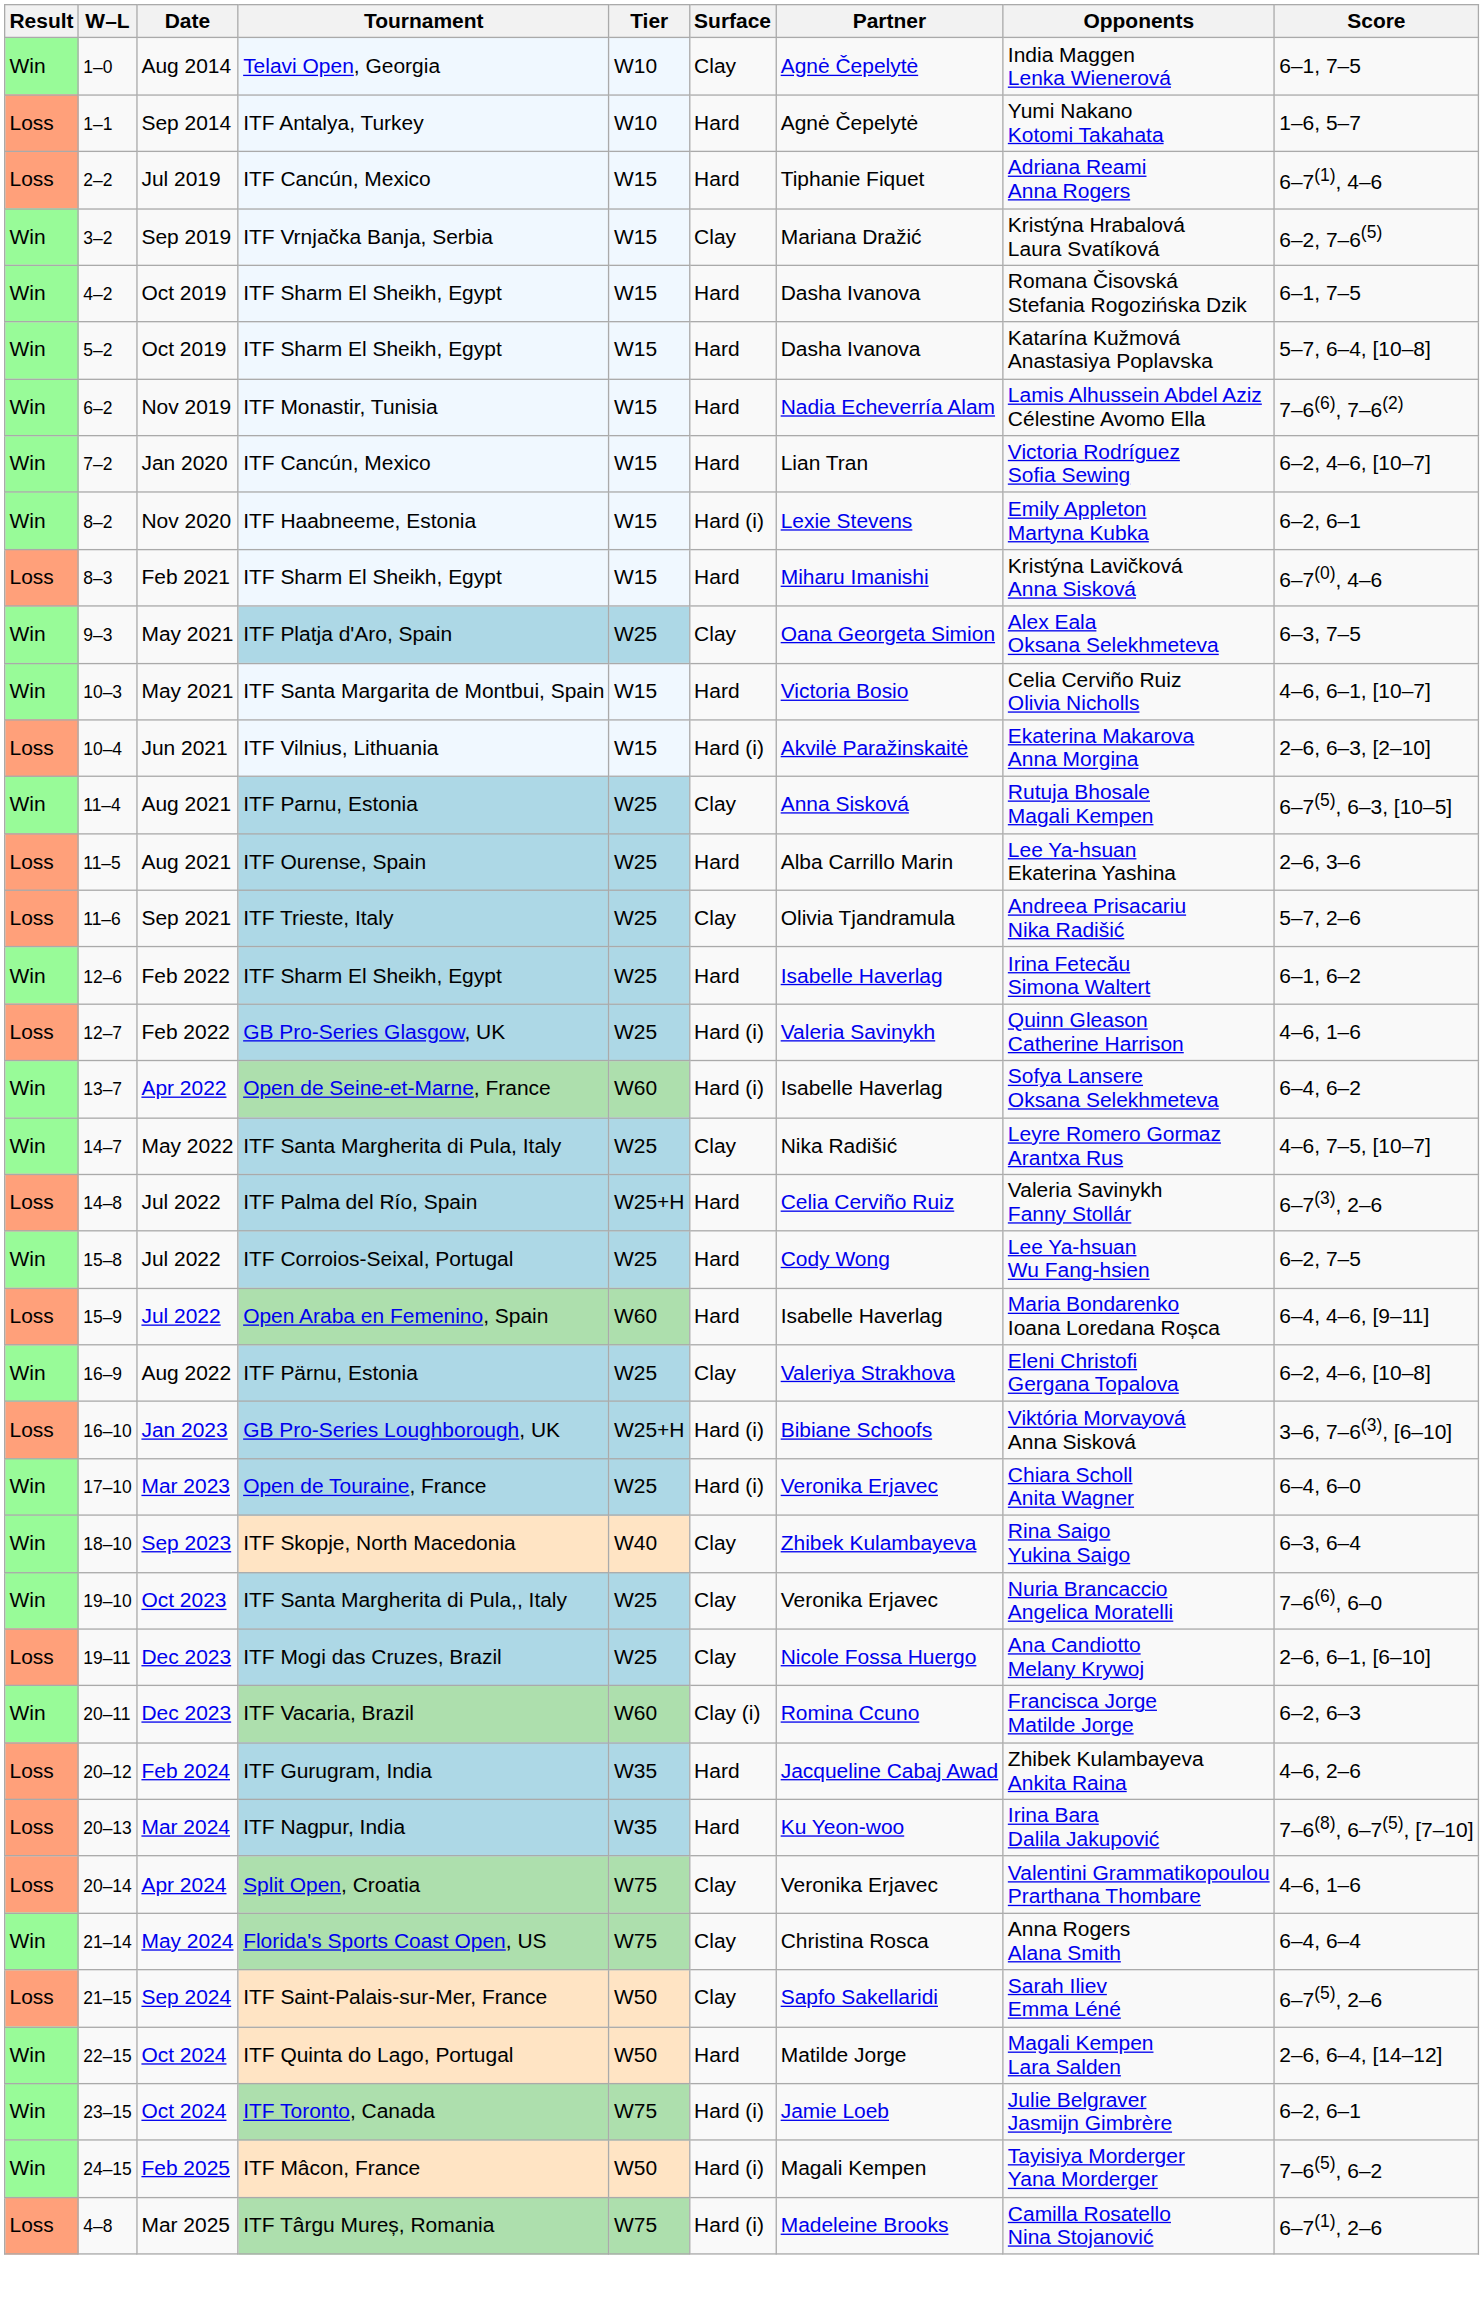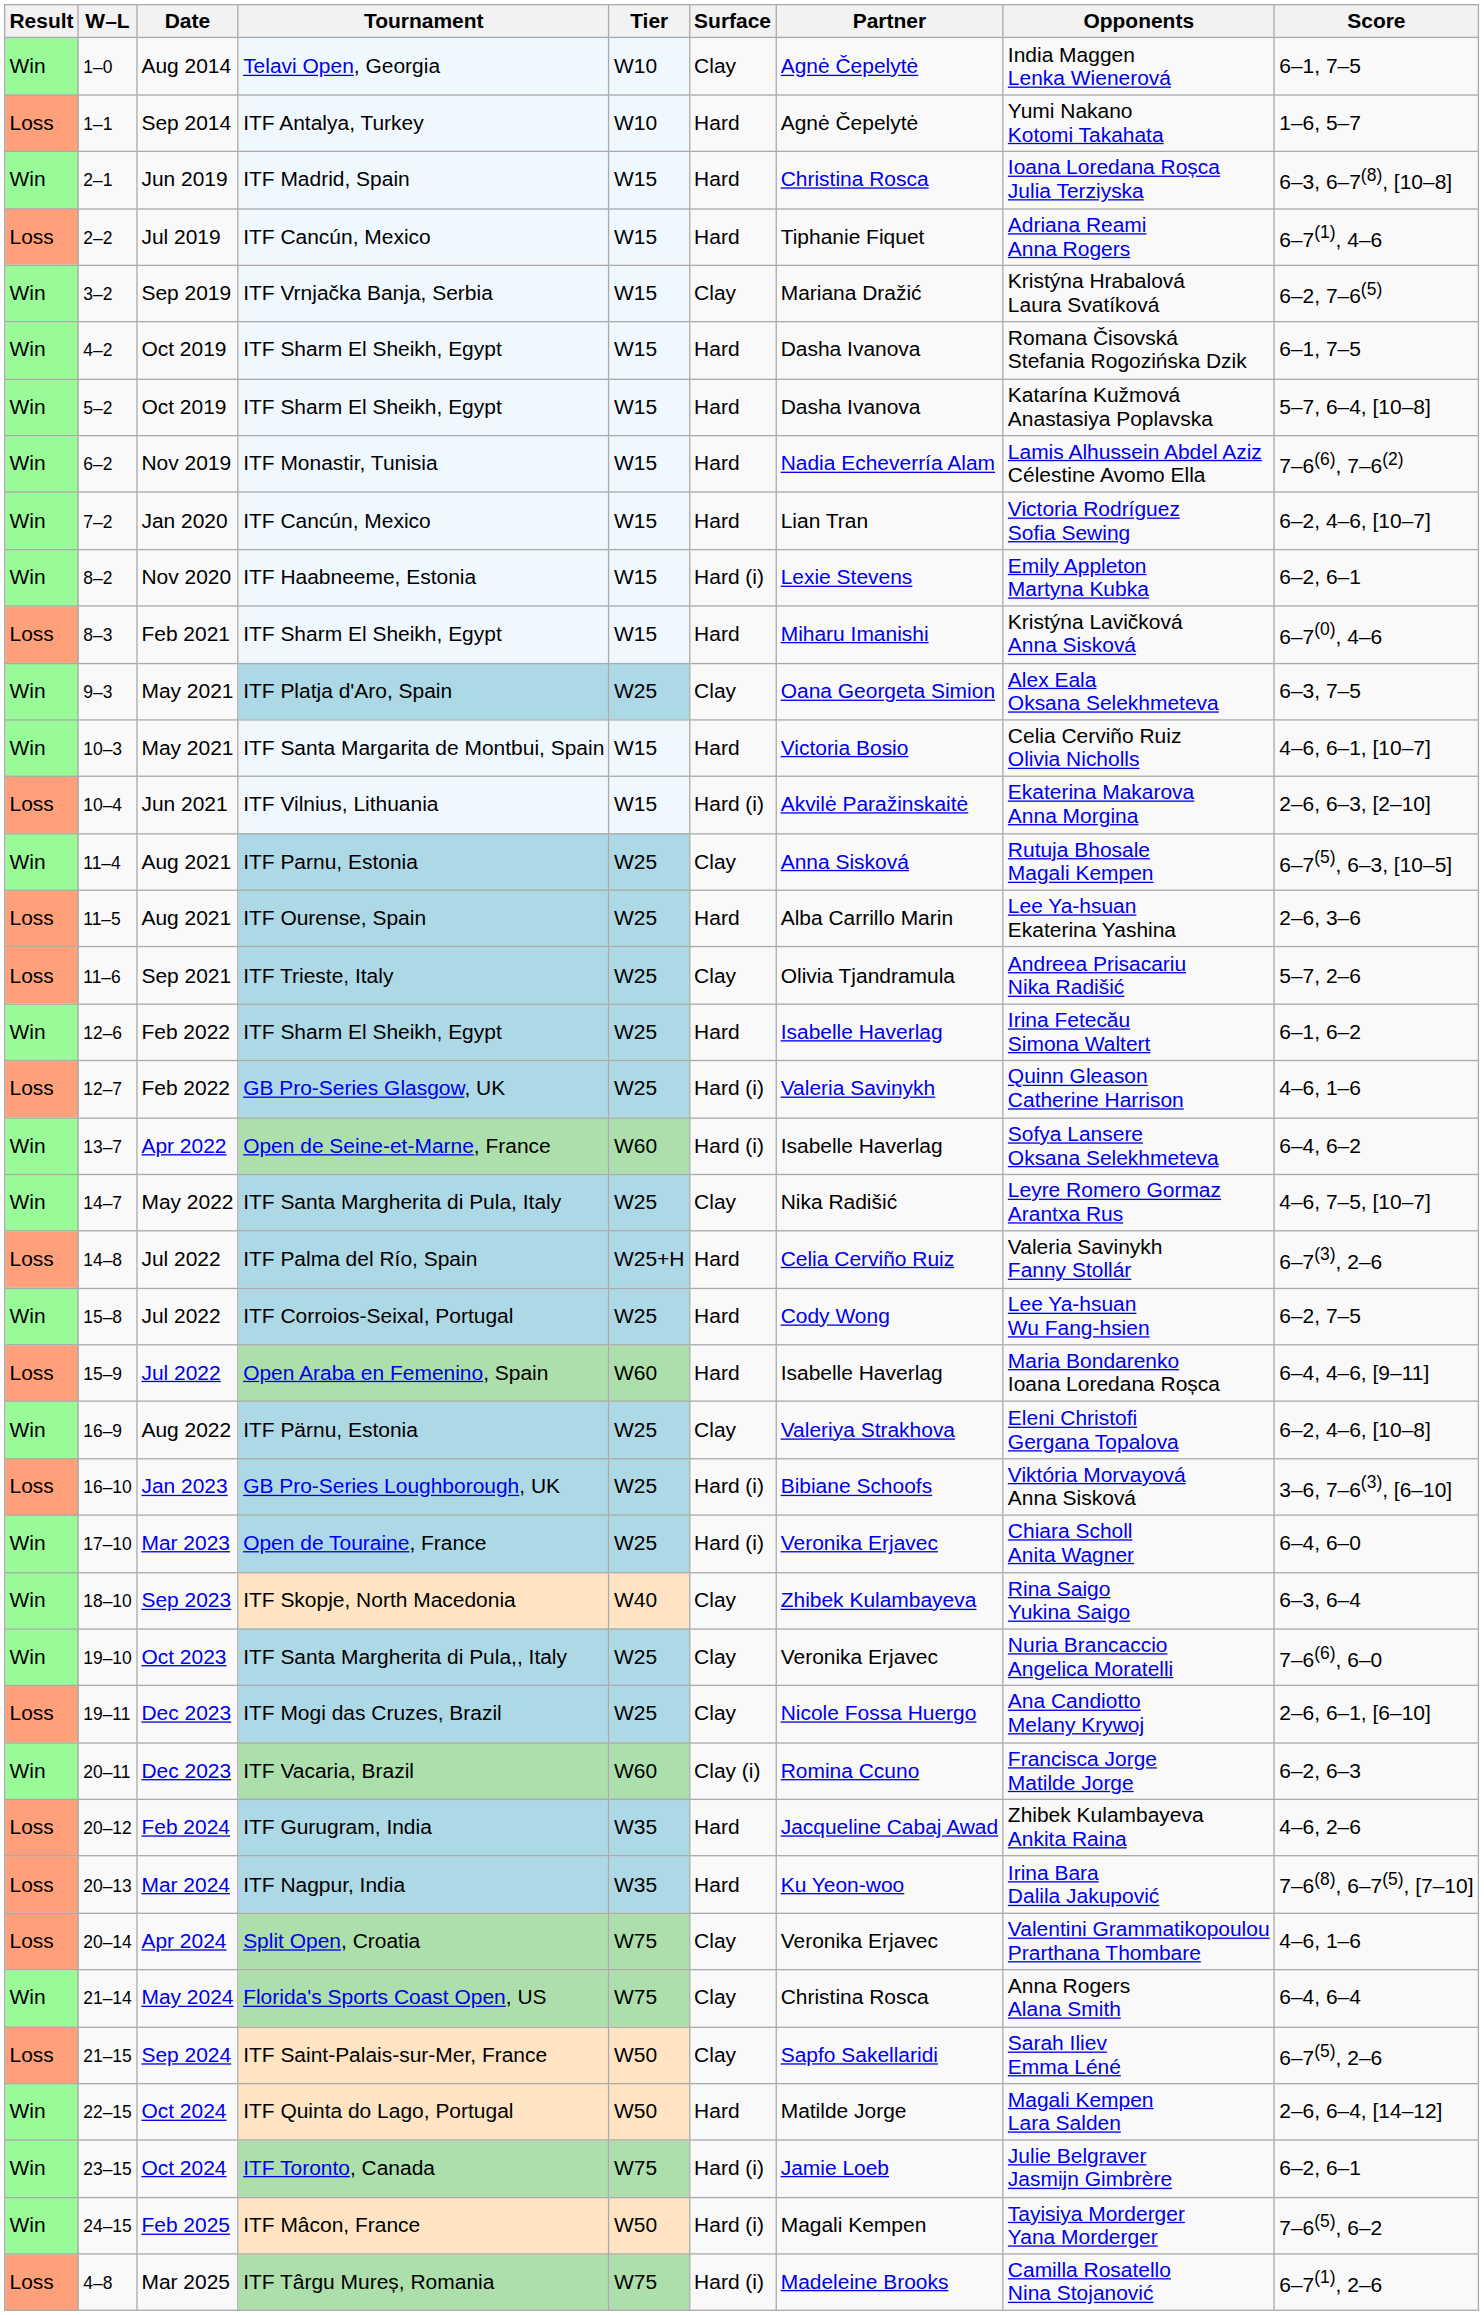+ row: Win | 2–1 | Jun 2019 | ITF Madrid, Spain | W15 | Hard | Christina Rosca | Ioana Loredana Roșca Julia Terziyska | 6–3, 6–7(8), [10–8]
GB Pro-Series Loughborough, UK | Tier: W25+H -> W25
